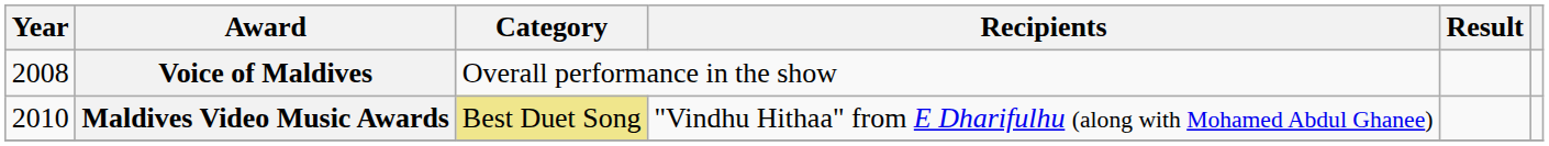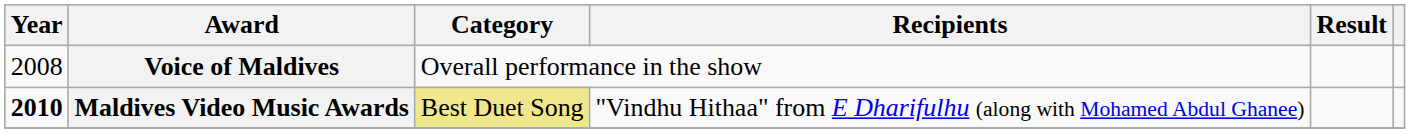Maldives Video Music Awards | Year: normal -> bold
